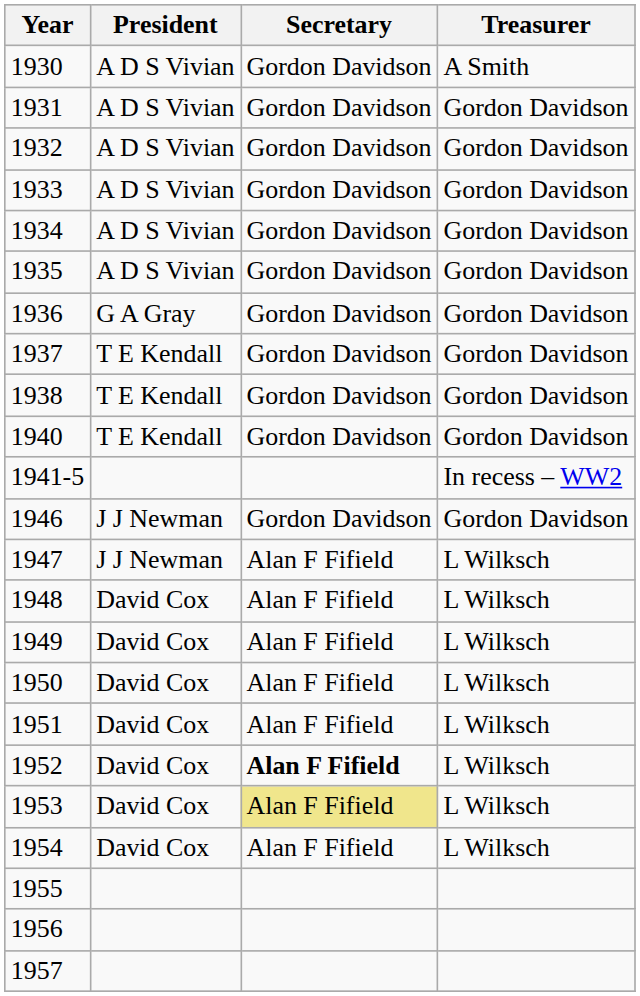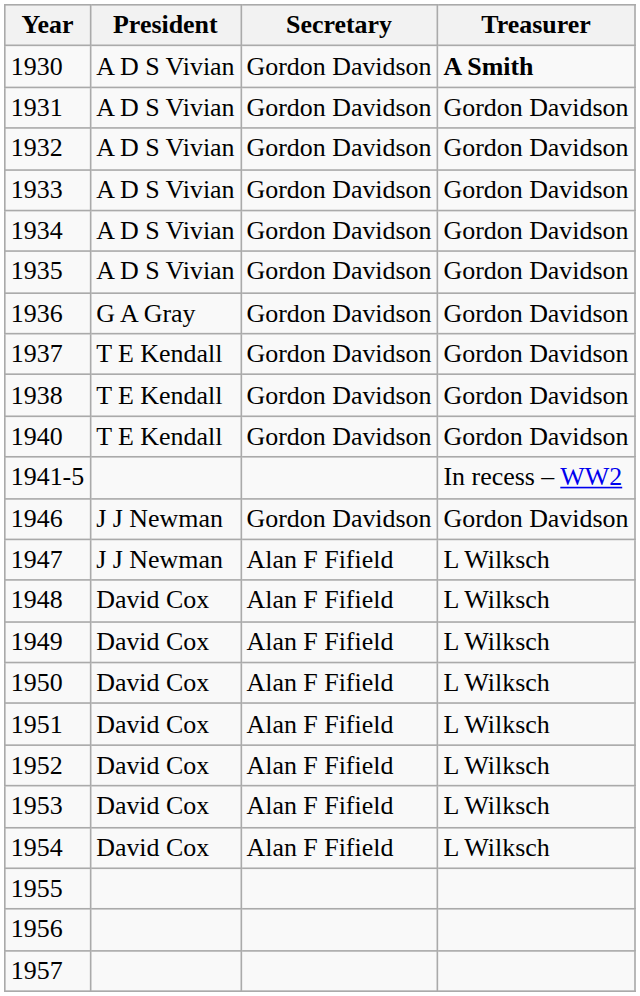1930 | Treasurer: normal -> bold
1952 | Secretary: bold -> normal
1953 | Secretary: khaki background -> no background
